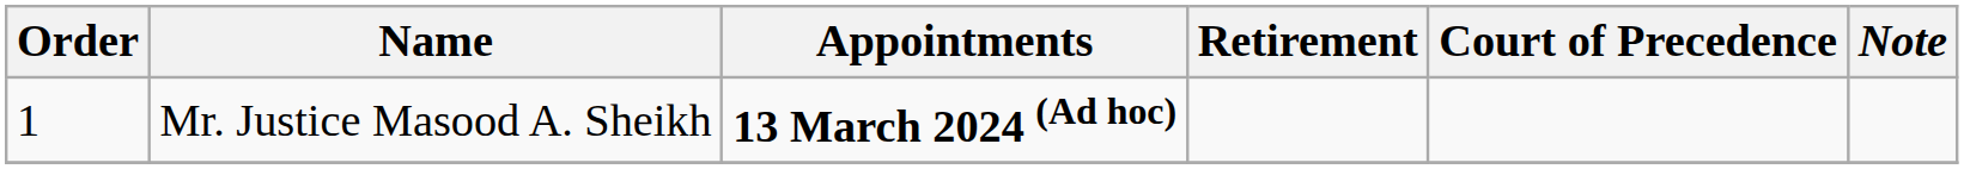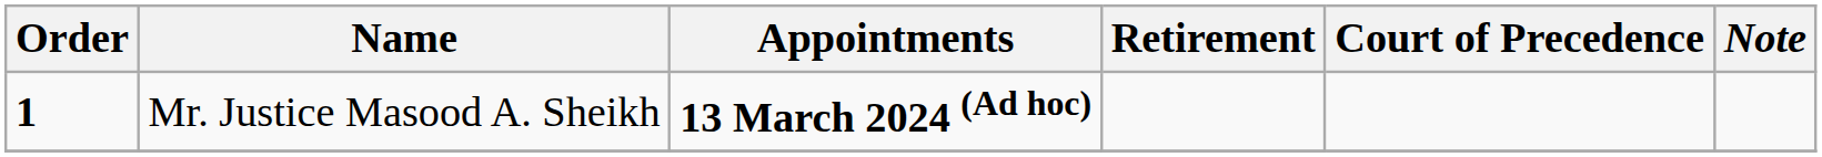Mr. Justice Masood A. Sheikh | Order: normal -> bold
